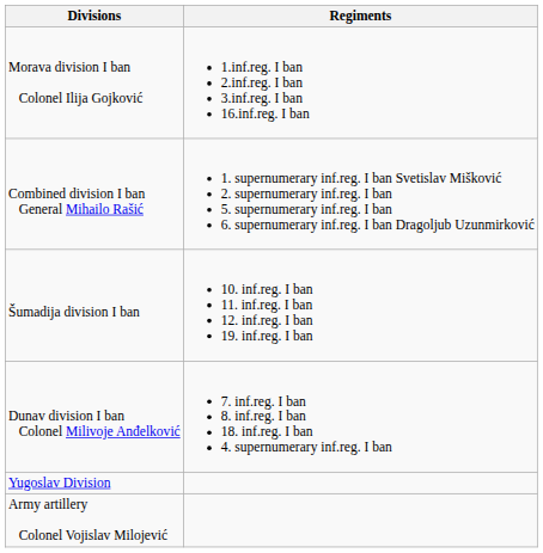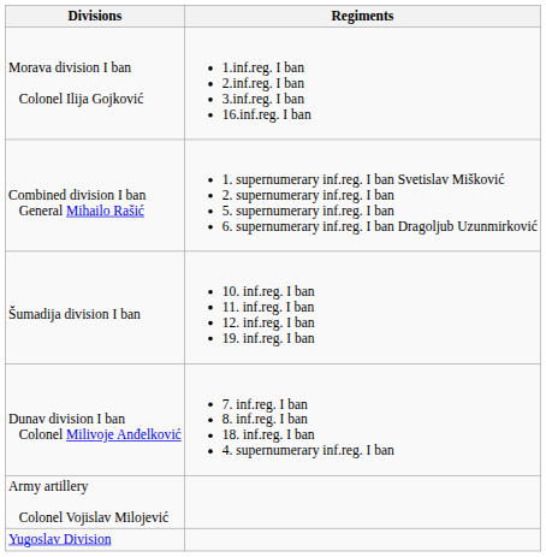rows swapped: Yugoslav Division <-> Army artillery Colonel Vojislav Milojević
